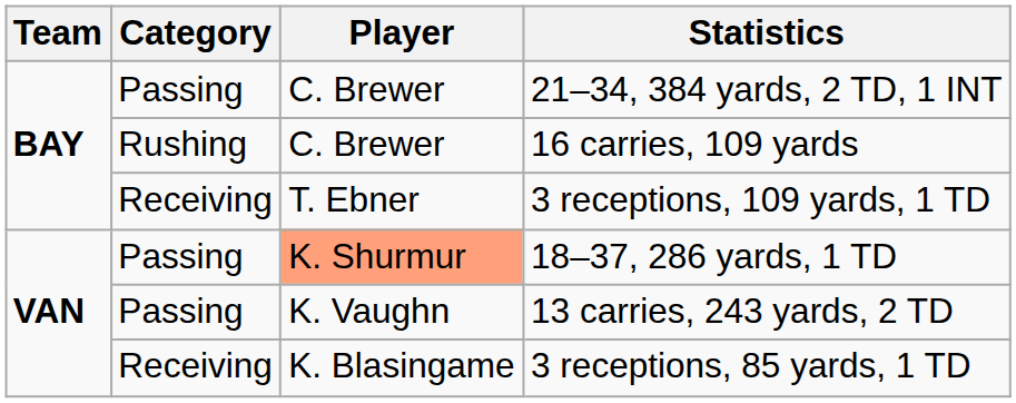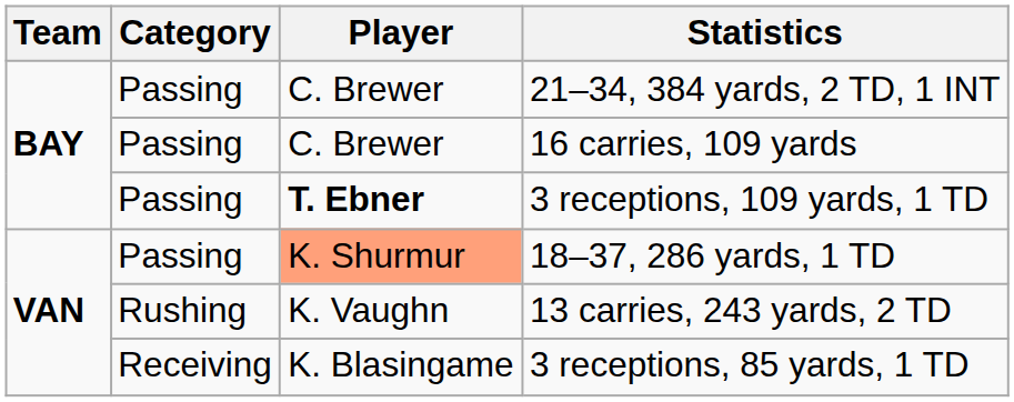16 carries, 109 yards | Category: Rushing -> Passing
3 receptions, 109 yards, 1 TD | Category: Receiving -> Passing
3 receptions, 109 yards, 1 TD | Player: normal -> bold
13 carries, 243 yards, 2 TD | Category: Passing -> Rushing
